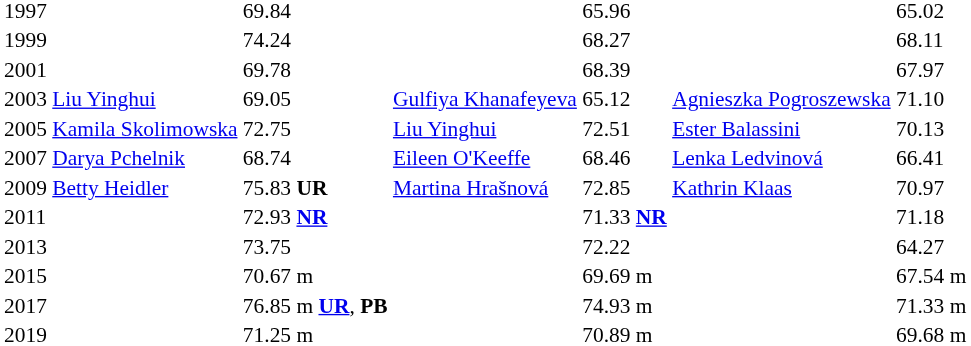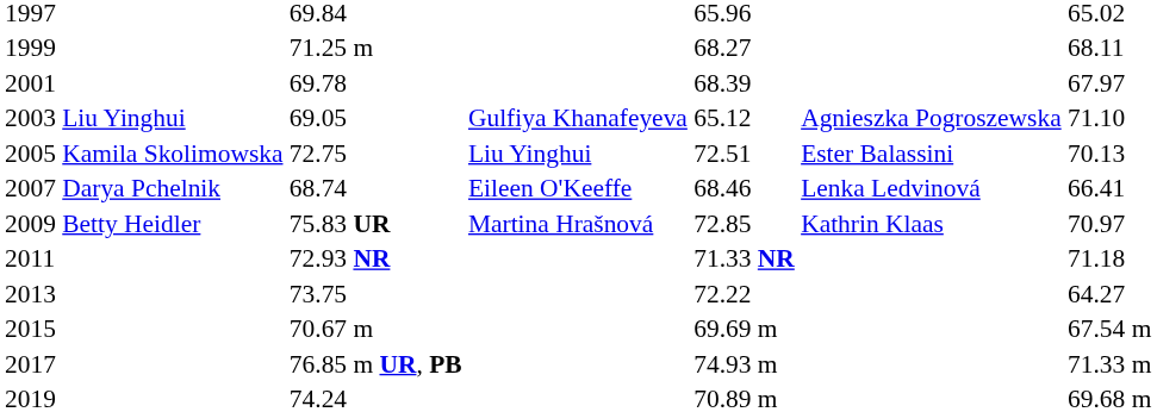1999 | column 3: 74.24 -> 71.25 m
2019 | column 3: 71.25 m -> 74.24
